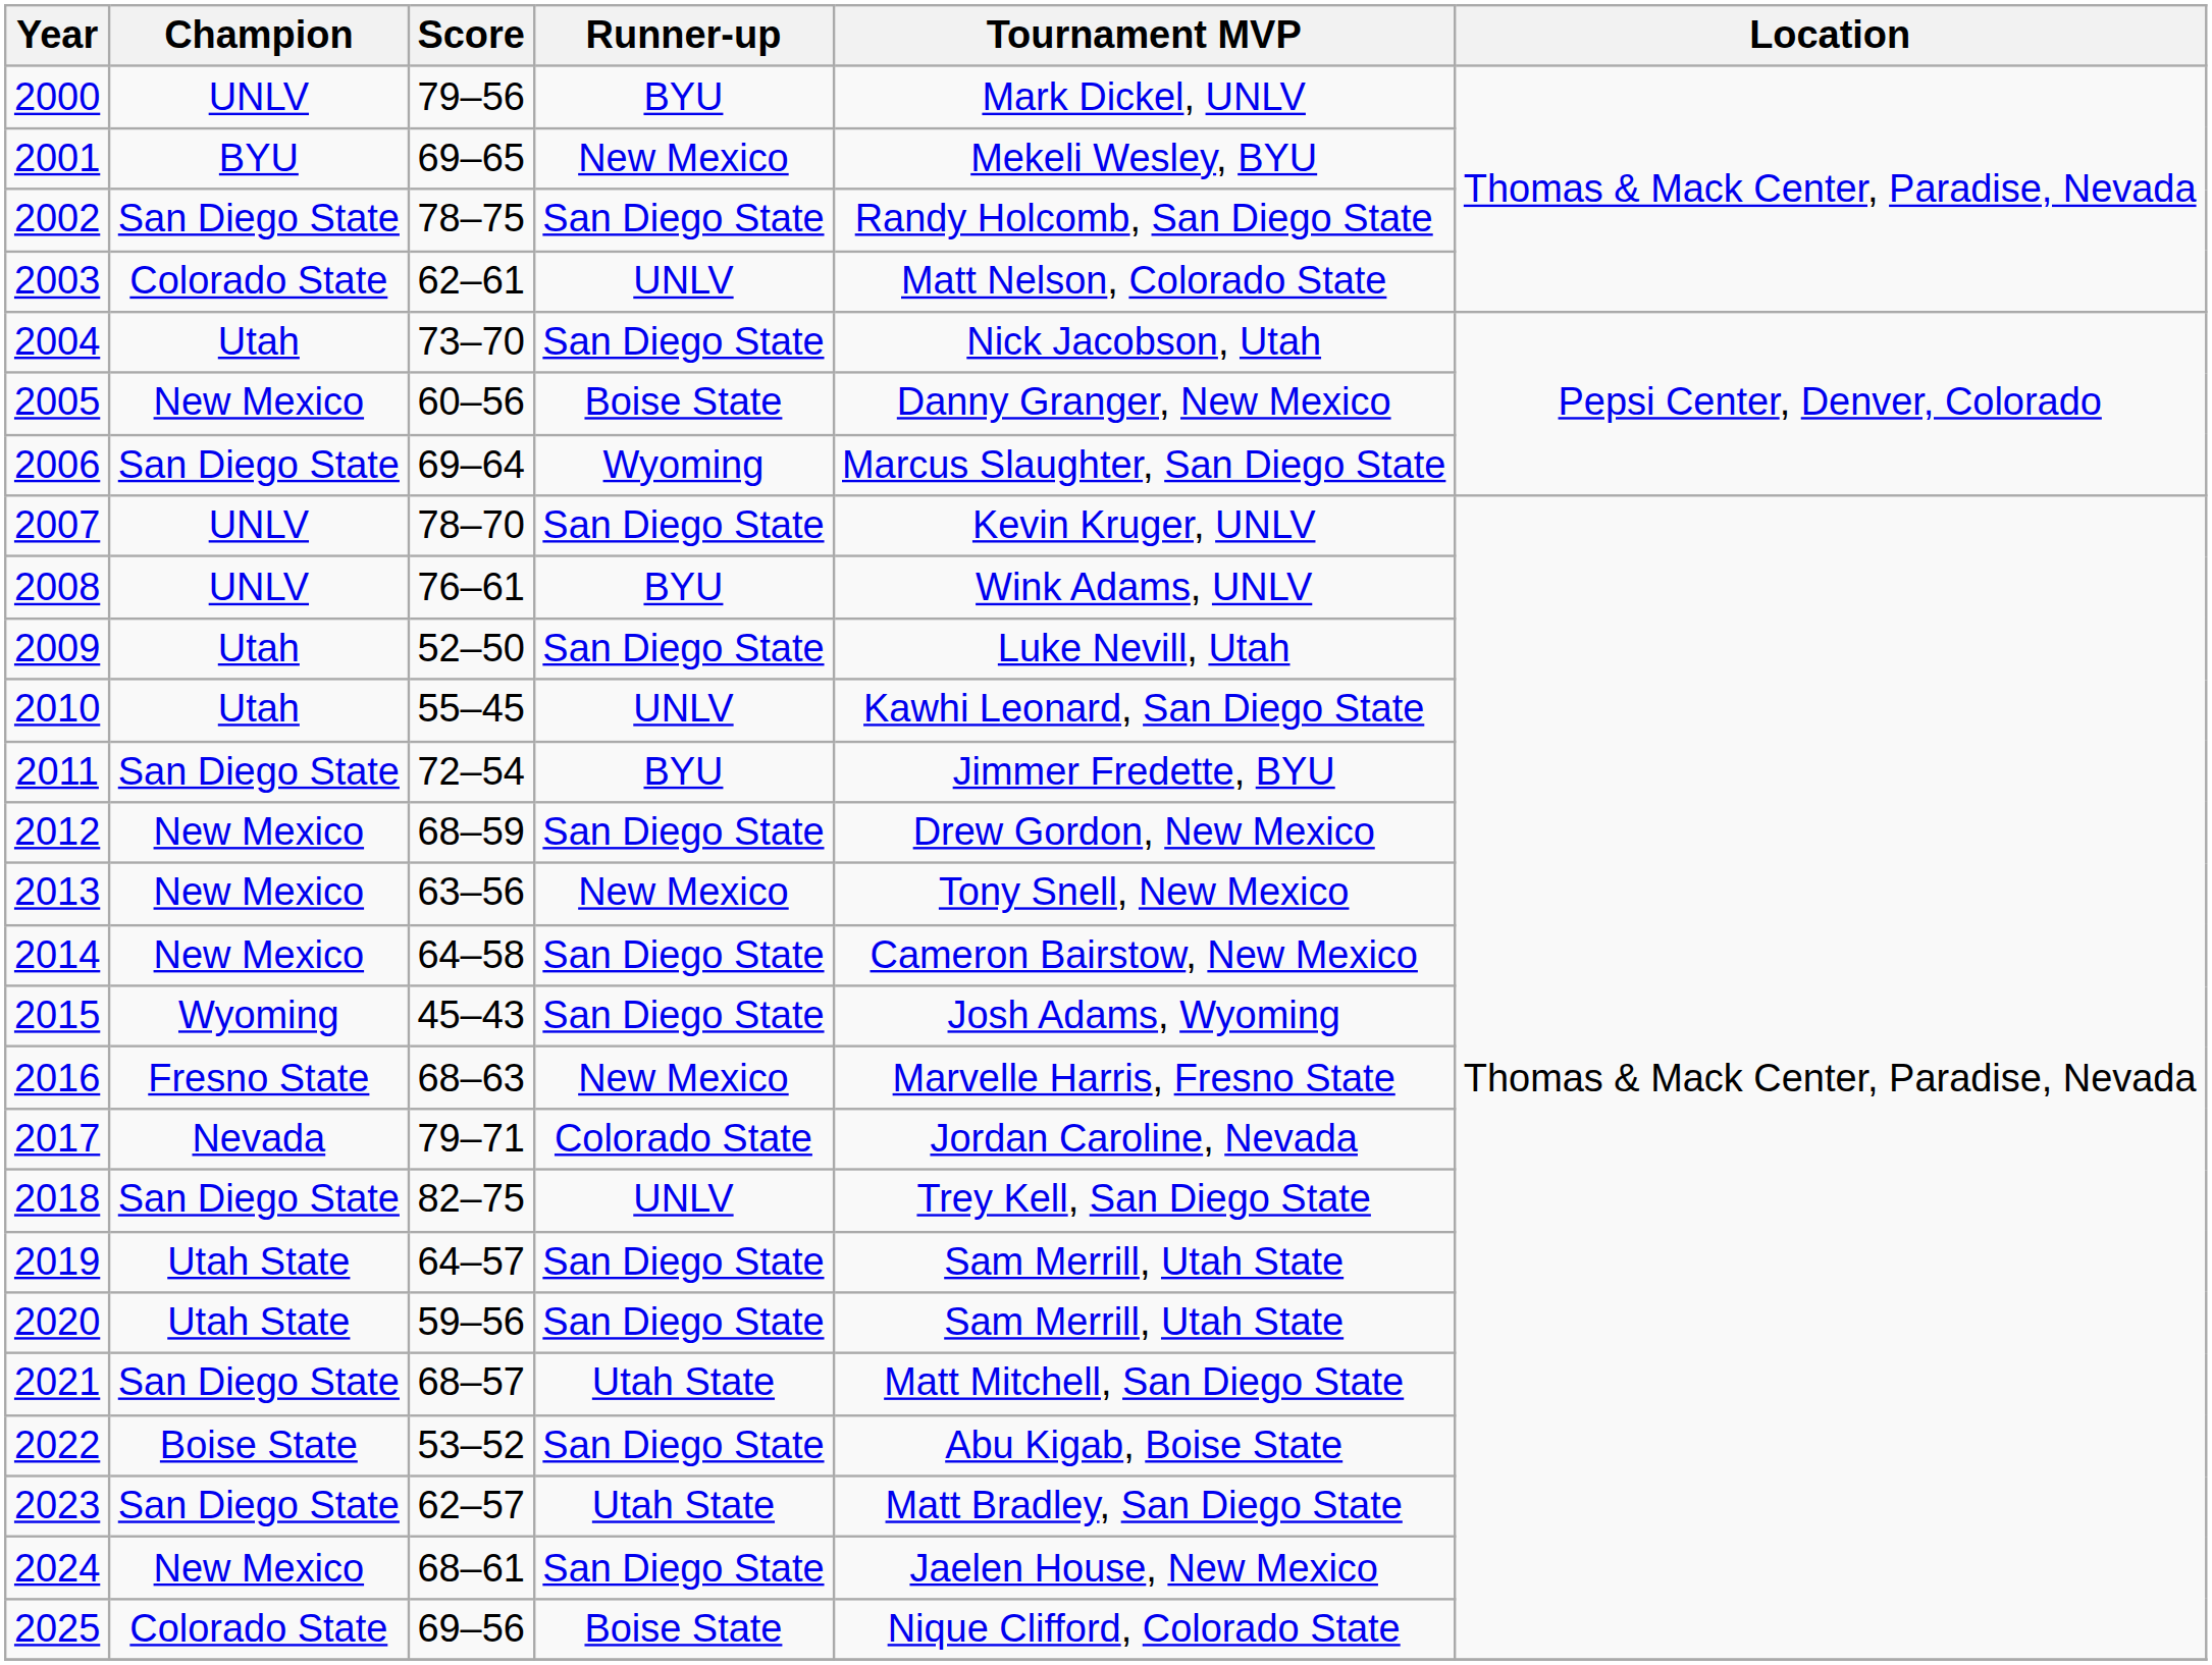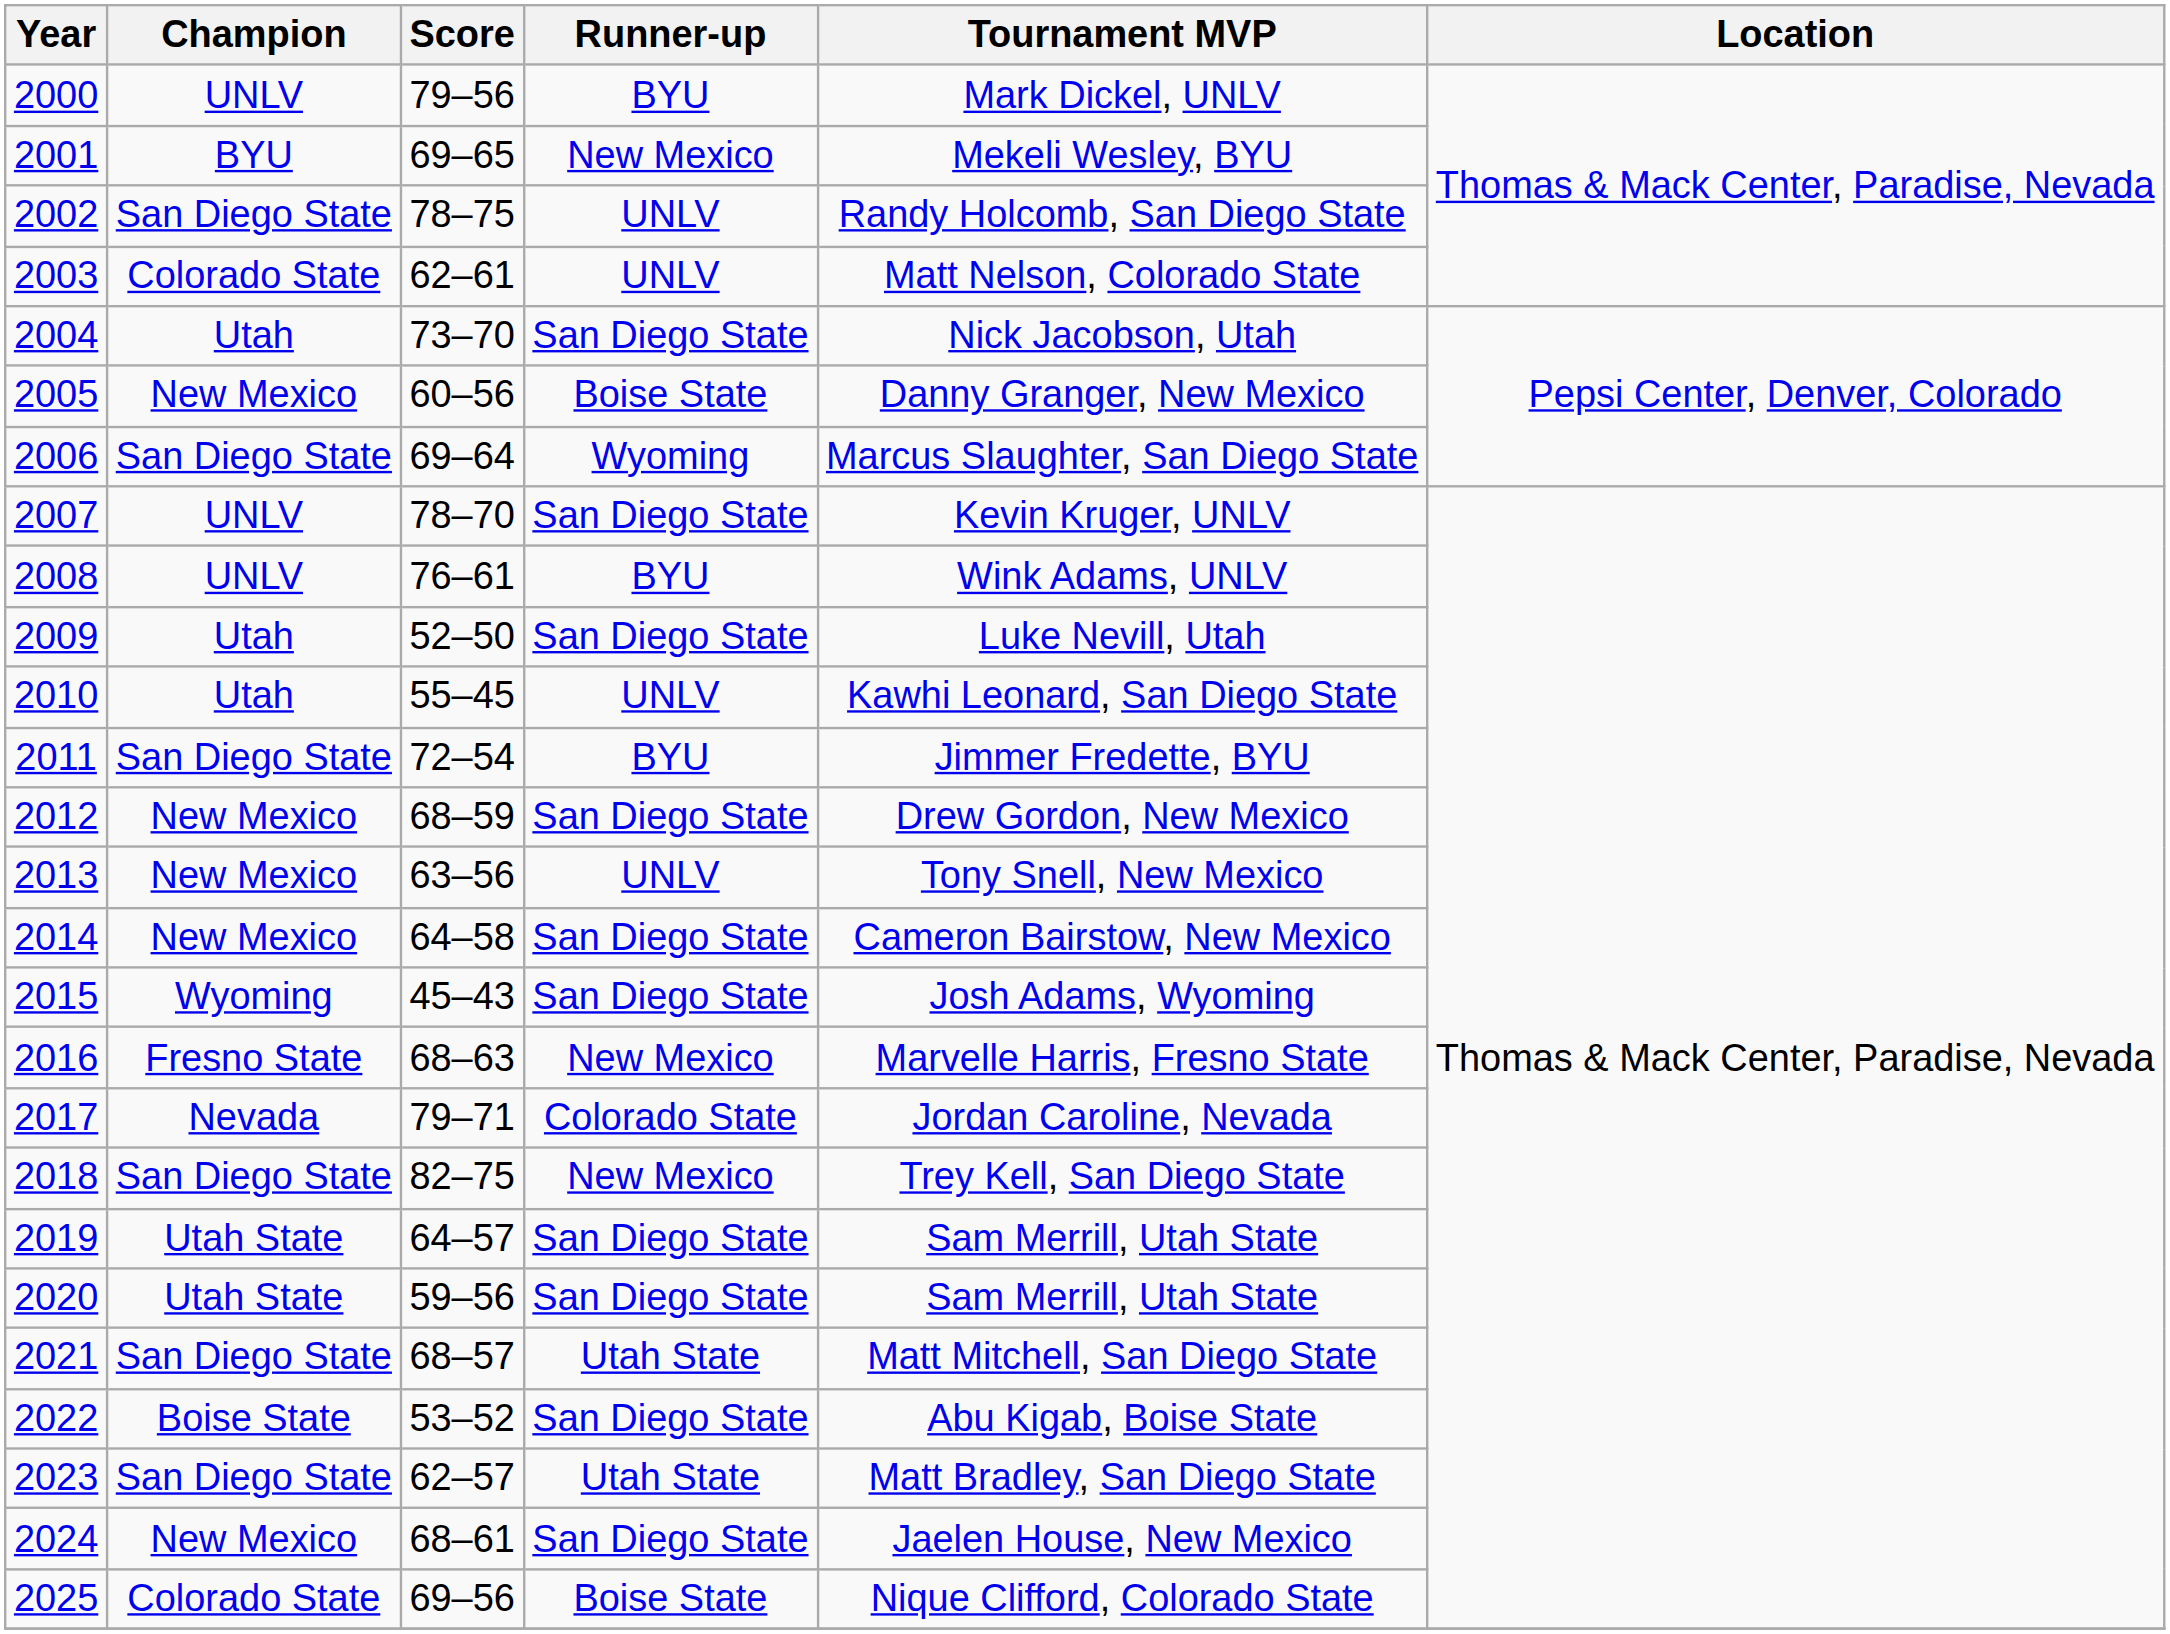2002 | Runner-up: San Diego State -> UNLV
2013 | Runner-up: New Mexico -> UNLV
2018 | Runner-up: UNLV -> New Mexico
